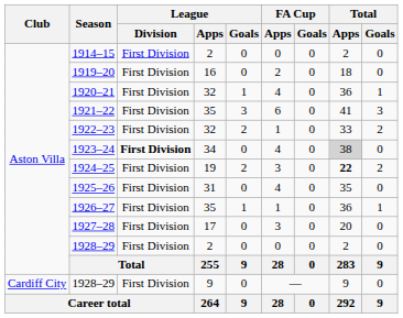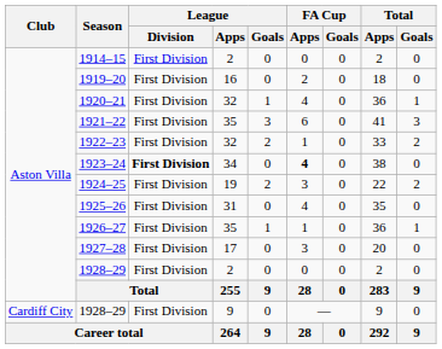1923–24 | FA Cup / Apps: normal -> bold
1923–24 | Total / Apps: lightgrey background -> no background
1924–25 | Total / Apps: bold -> normal
